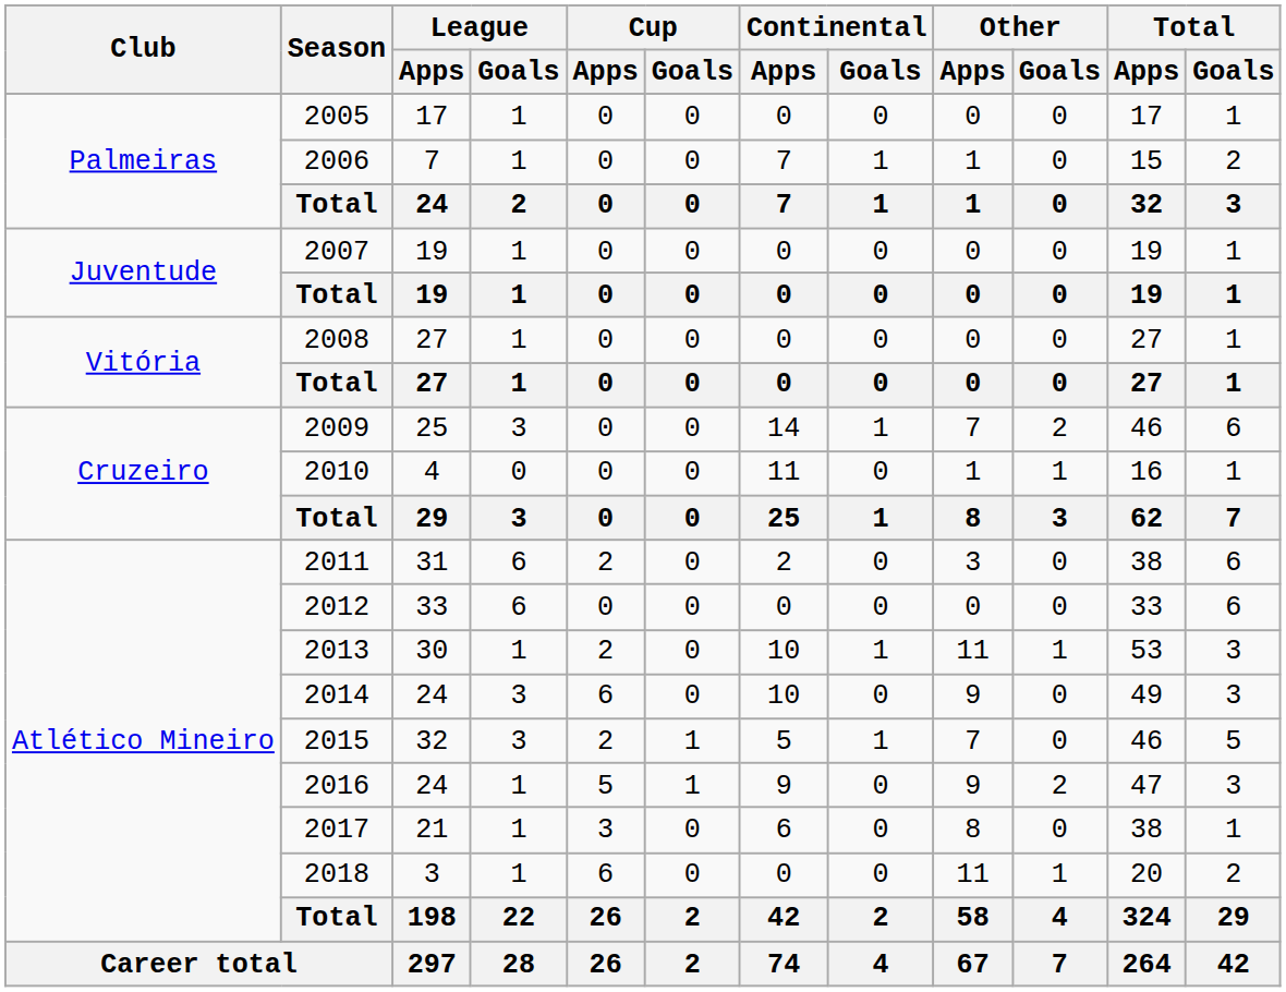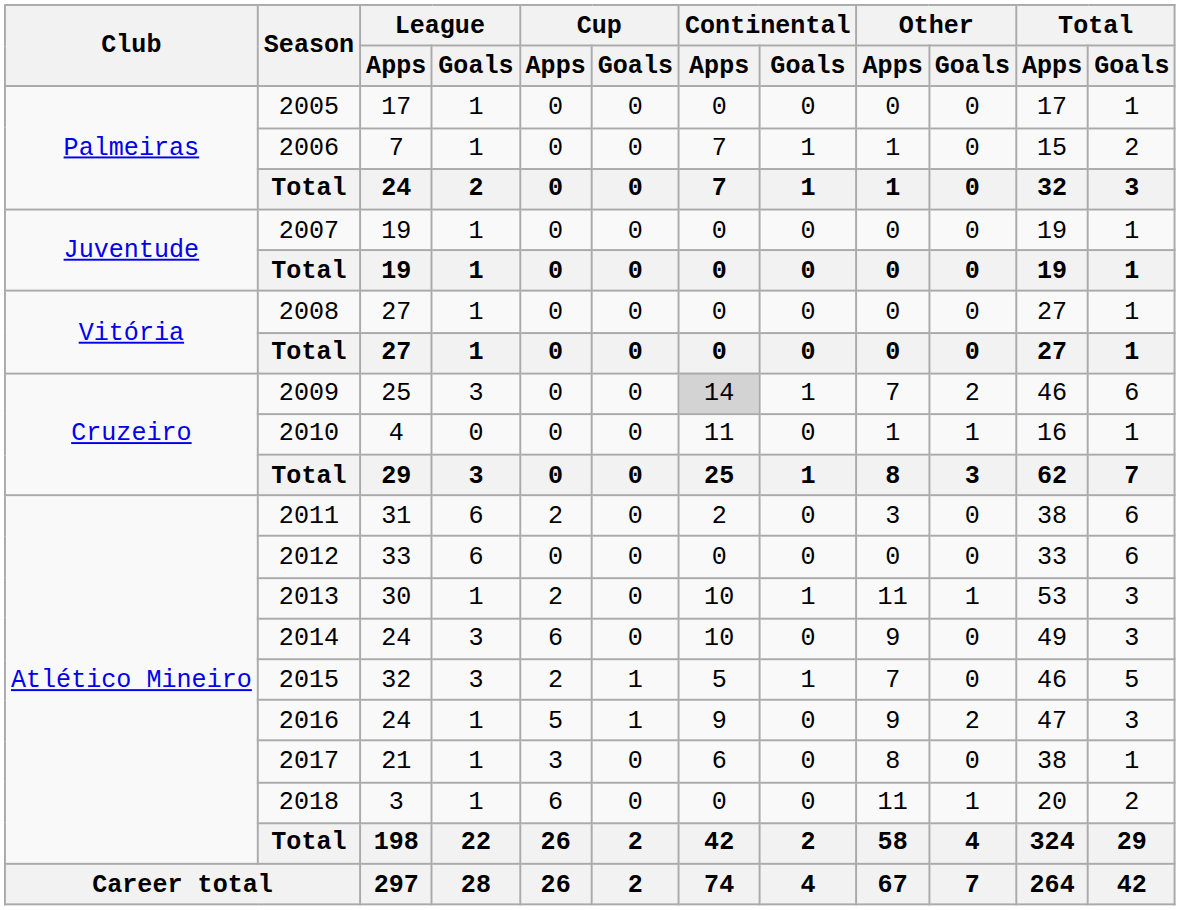2009 | Continental / Apps: no background -> lightgrey background
